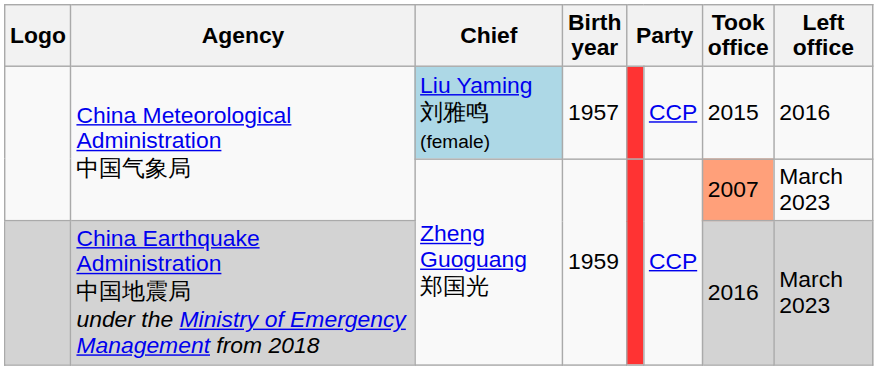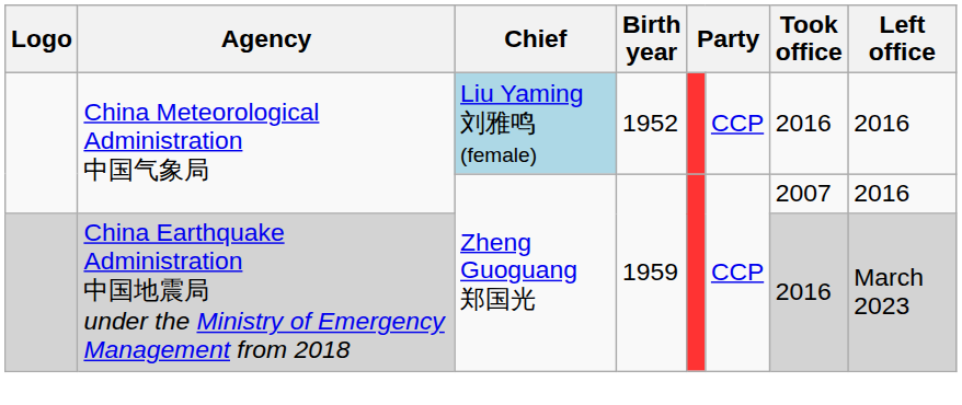row 2 | Birth year: 1957 -> 1952
row 2 | Took office: 2015 -> 2016
row 3 | Took office: lightsalmon background -> no background
row 3 | Left office: March 2023 -> 2016
